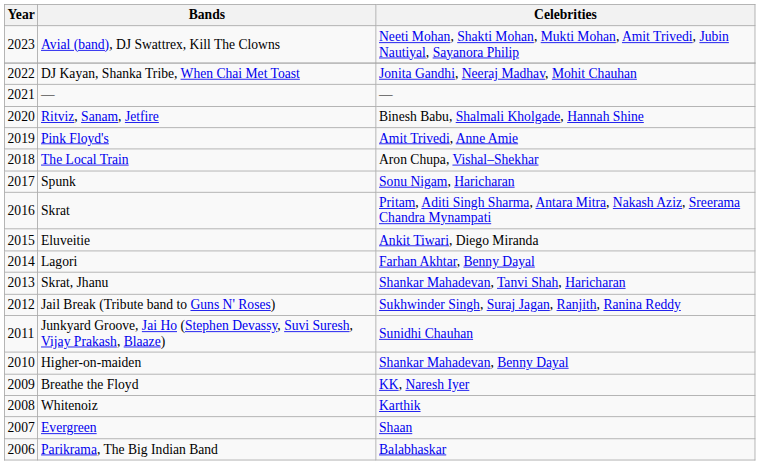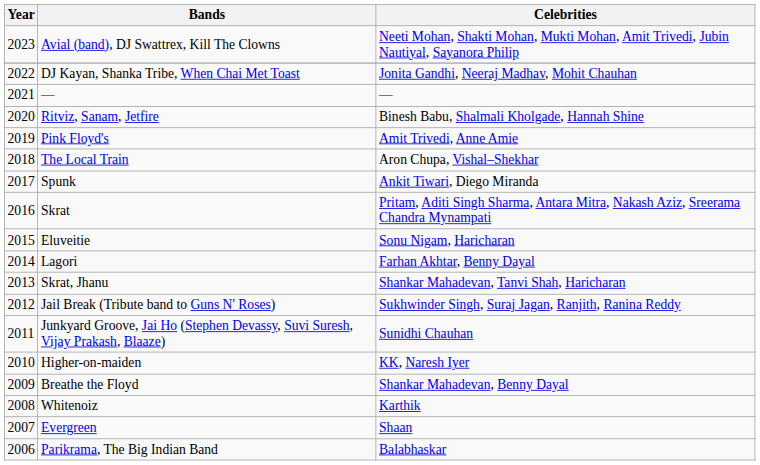Spunk | Celebrities: Sonu Nigam, Haricharan -> Ankit Tiwari, Diego Miranda
Eluveitie | Celebrities: Ankit Tiwari, Diego Miranda -> Sonu Nigam, Haricharan
Higher-on-maiden | Celebrities: Shankar Mahadevan, Benny Dayal -> KK, Naresh Iyer
Breathe the Floyd | Celebrities: KK, Naresh Iyer -> Shankar Mahadevan, Benny Dayal
